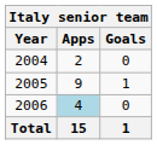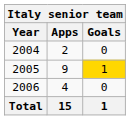2005 | Goals: no background -> gold background
2006 | Apps: lightblue background -> no background
